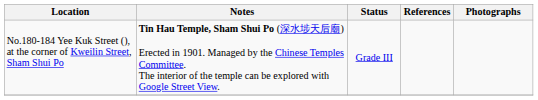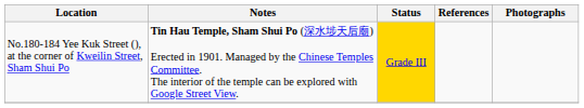row 2 | Status: no background -> gold background
